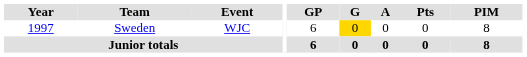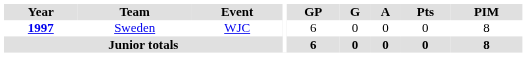Sweden | Year: normal -> bold
Sweden | G: gold background -> no background
